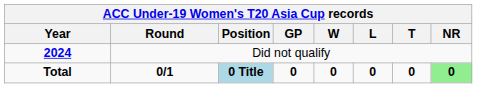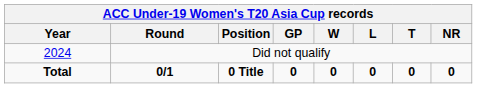2024 | Year: bold -> normal
Total | Position: lightblue background -> no background
Total | NR: lightgreen background -> no background
